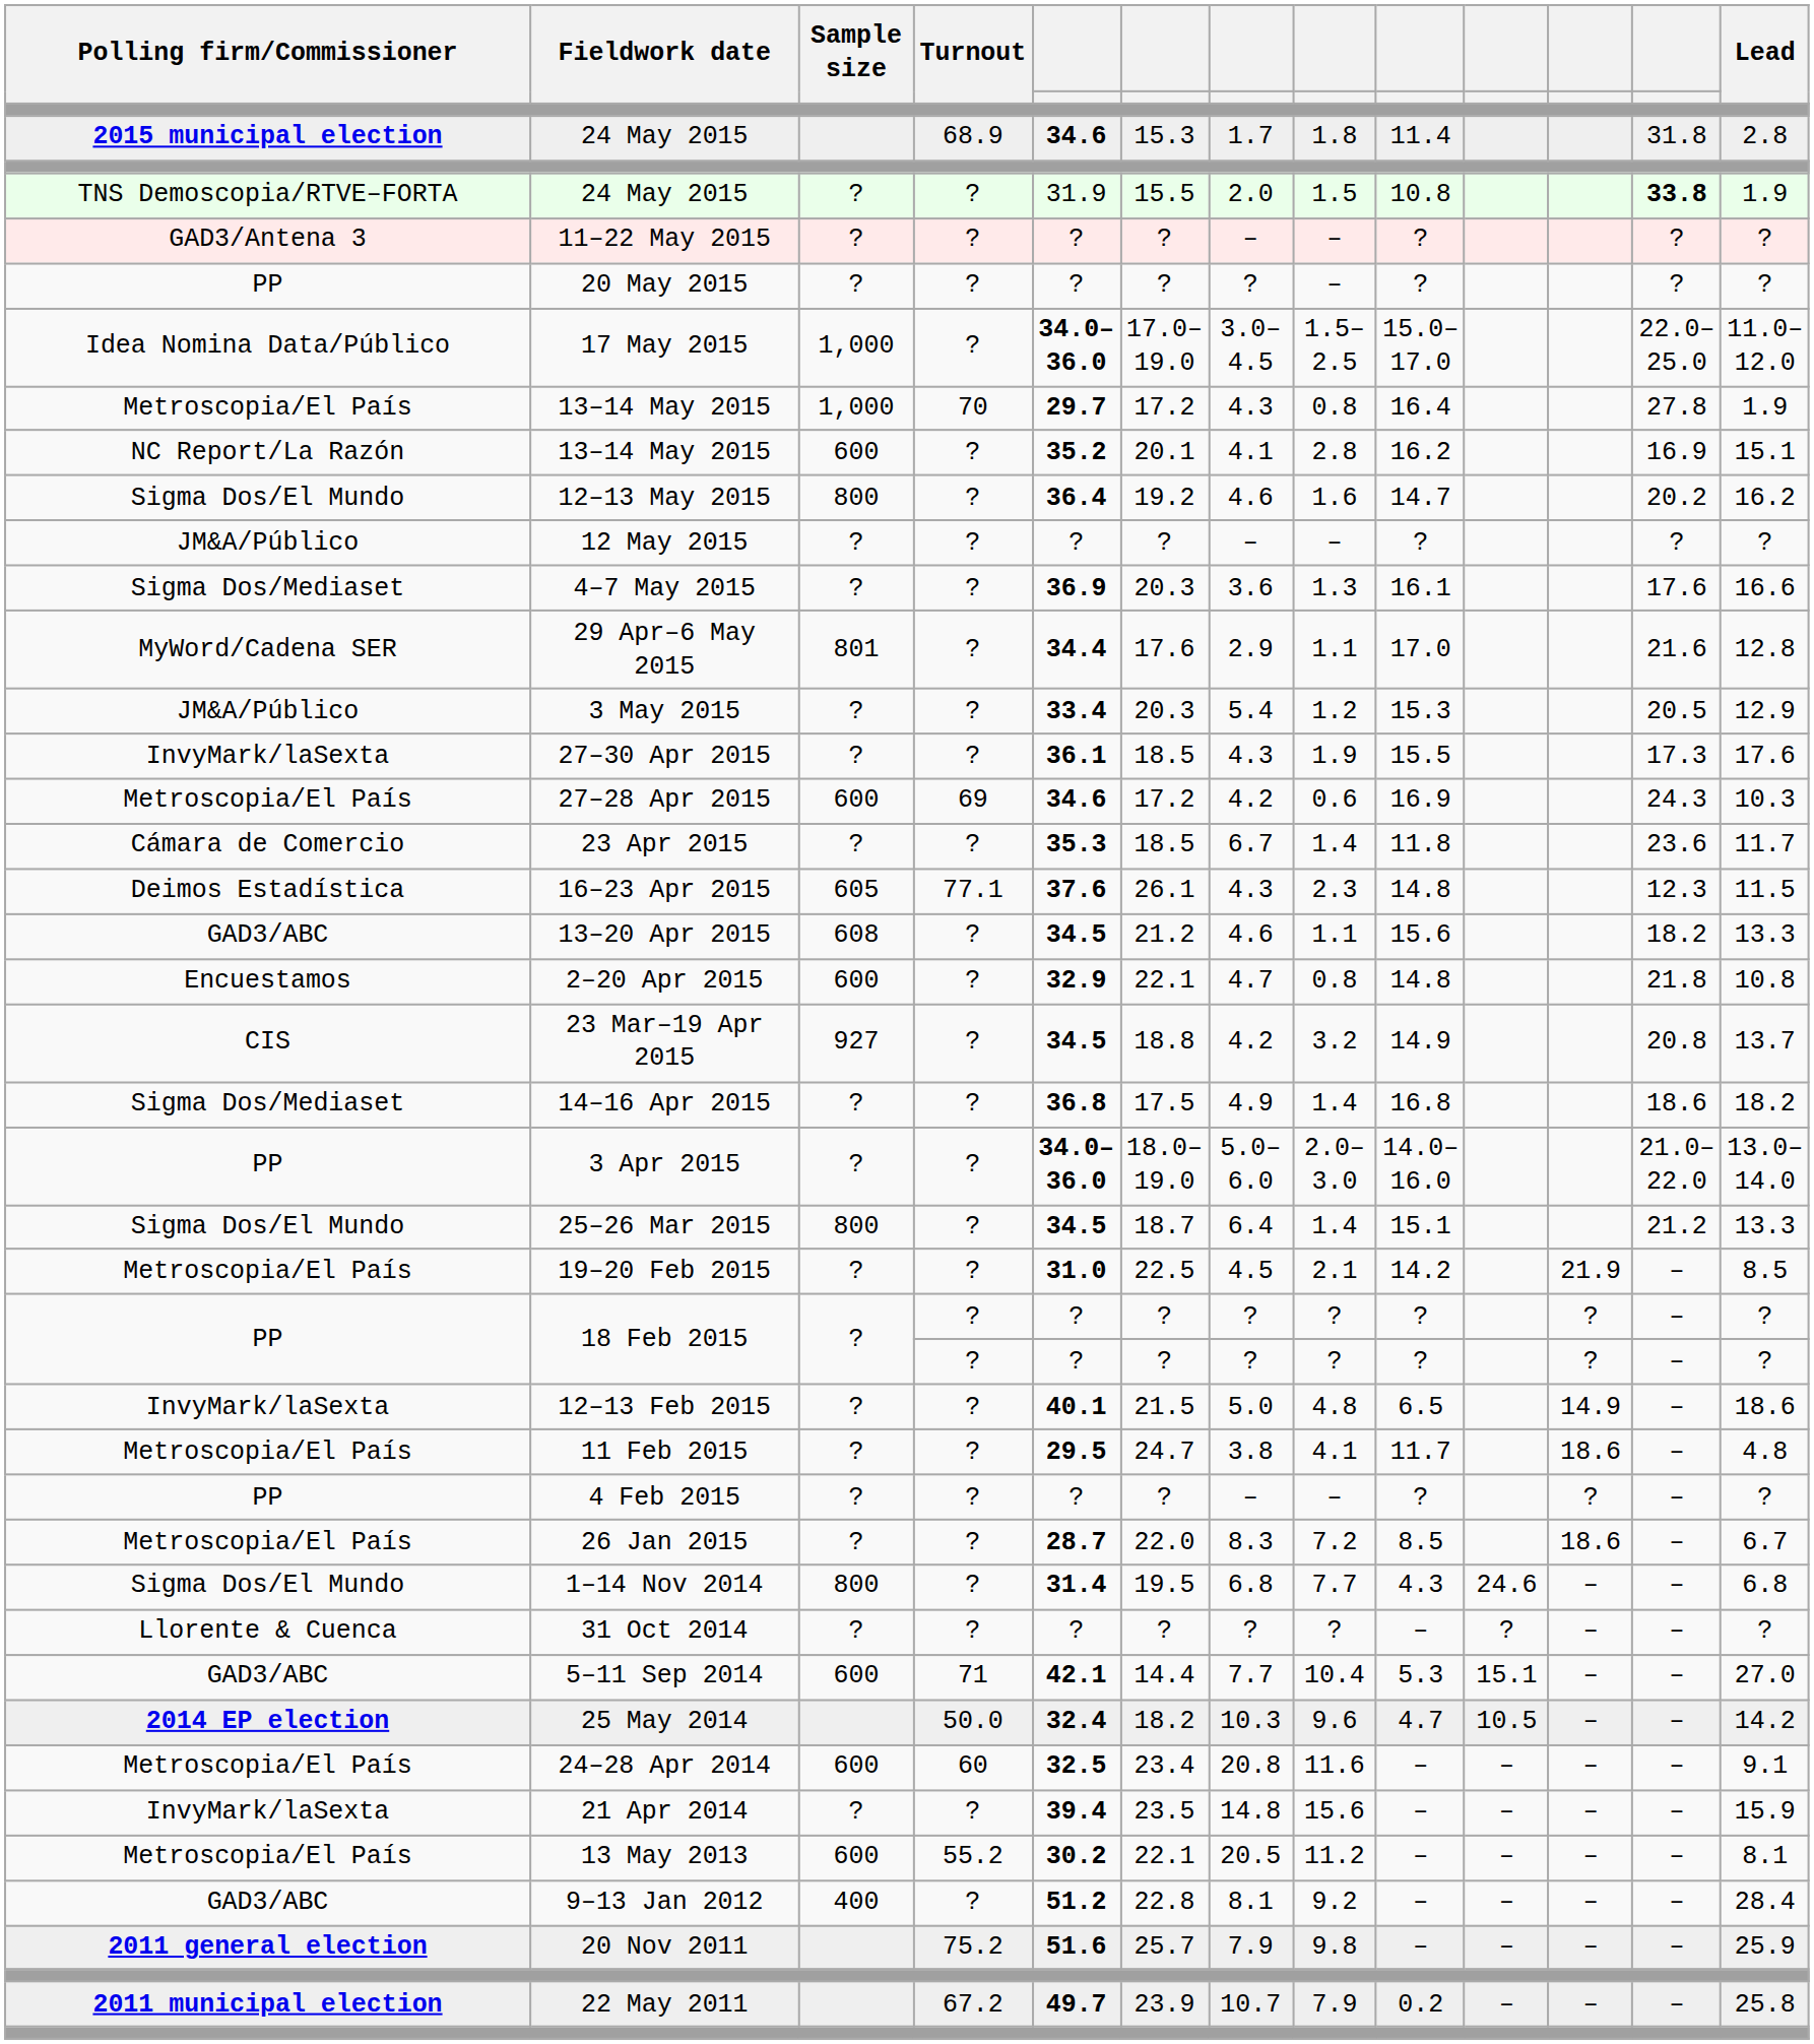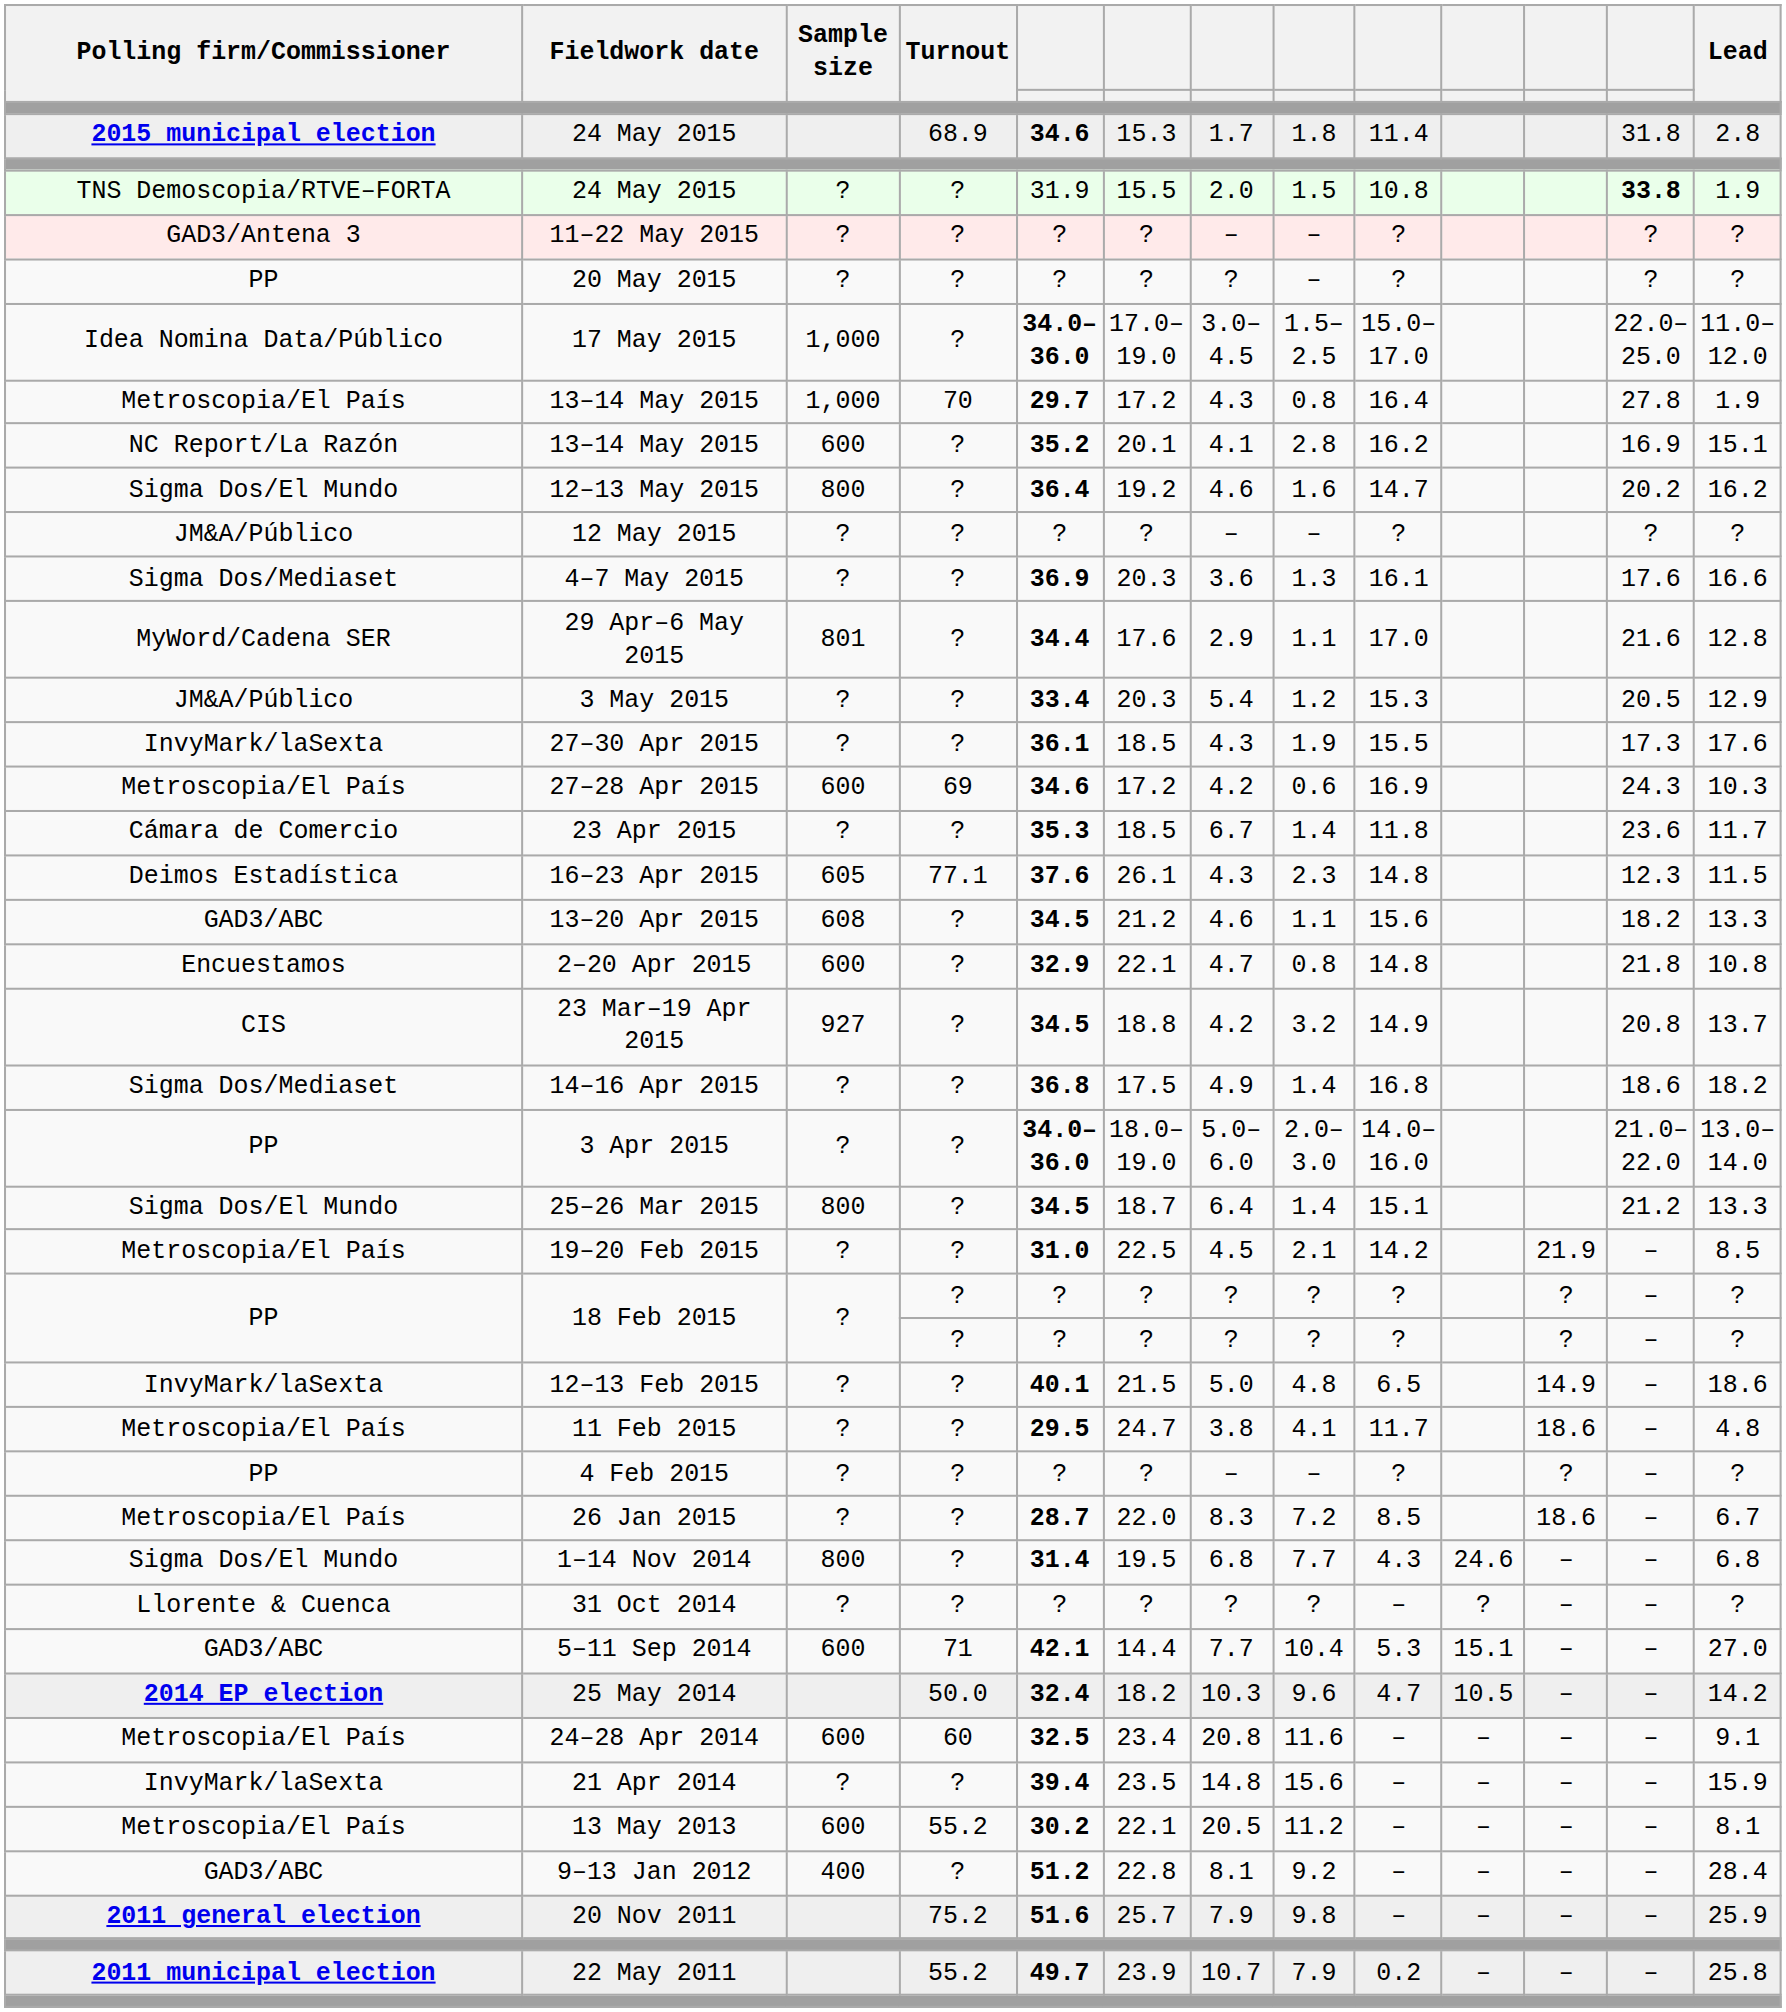22 May 2011 | Turnout: 67.2 -> 55.2
